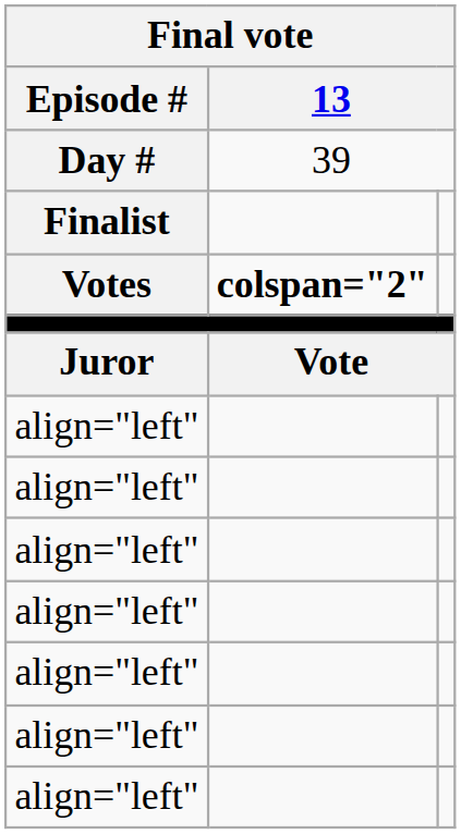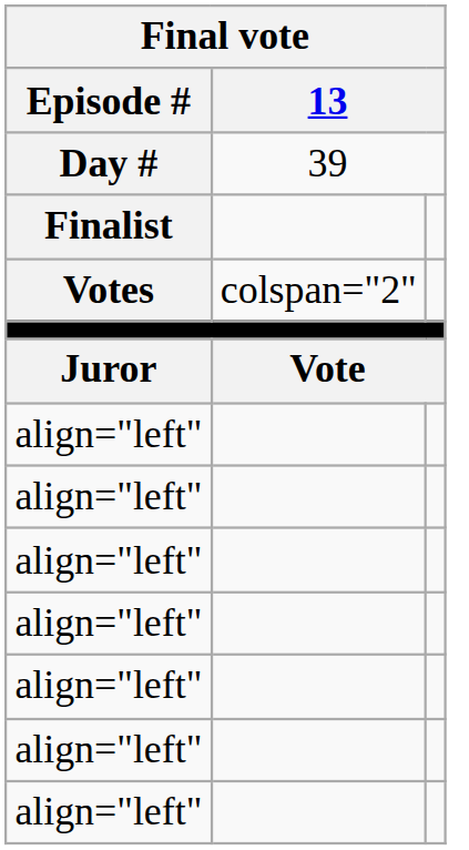Votes | column 2: bold -> normal
